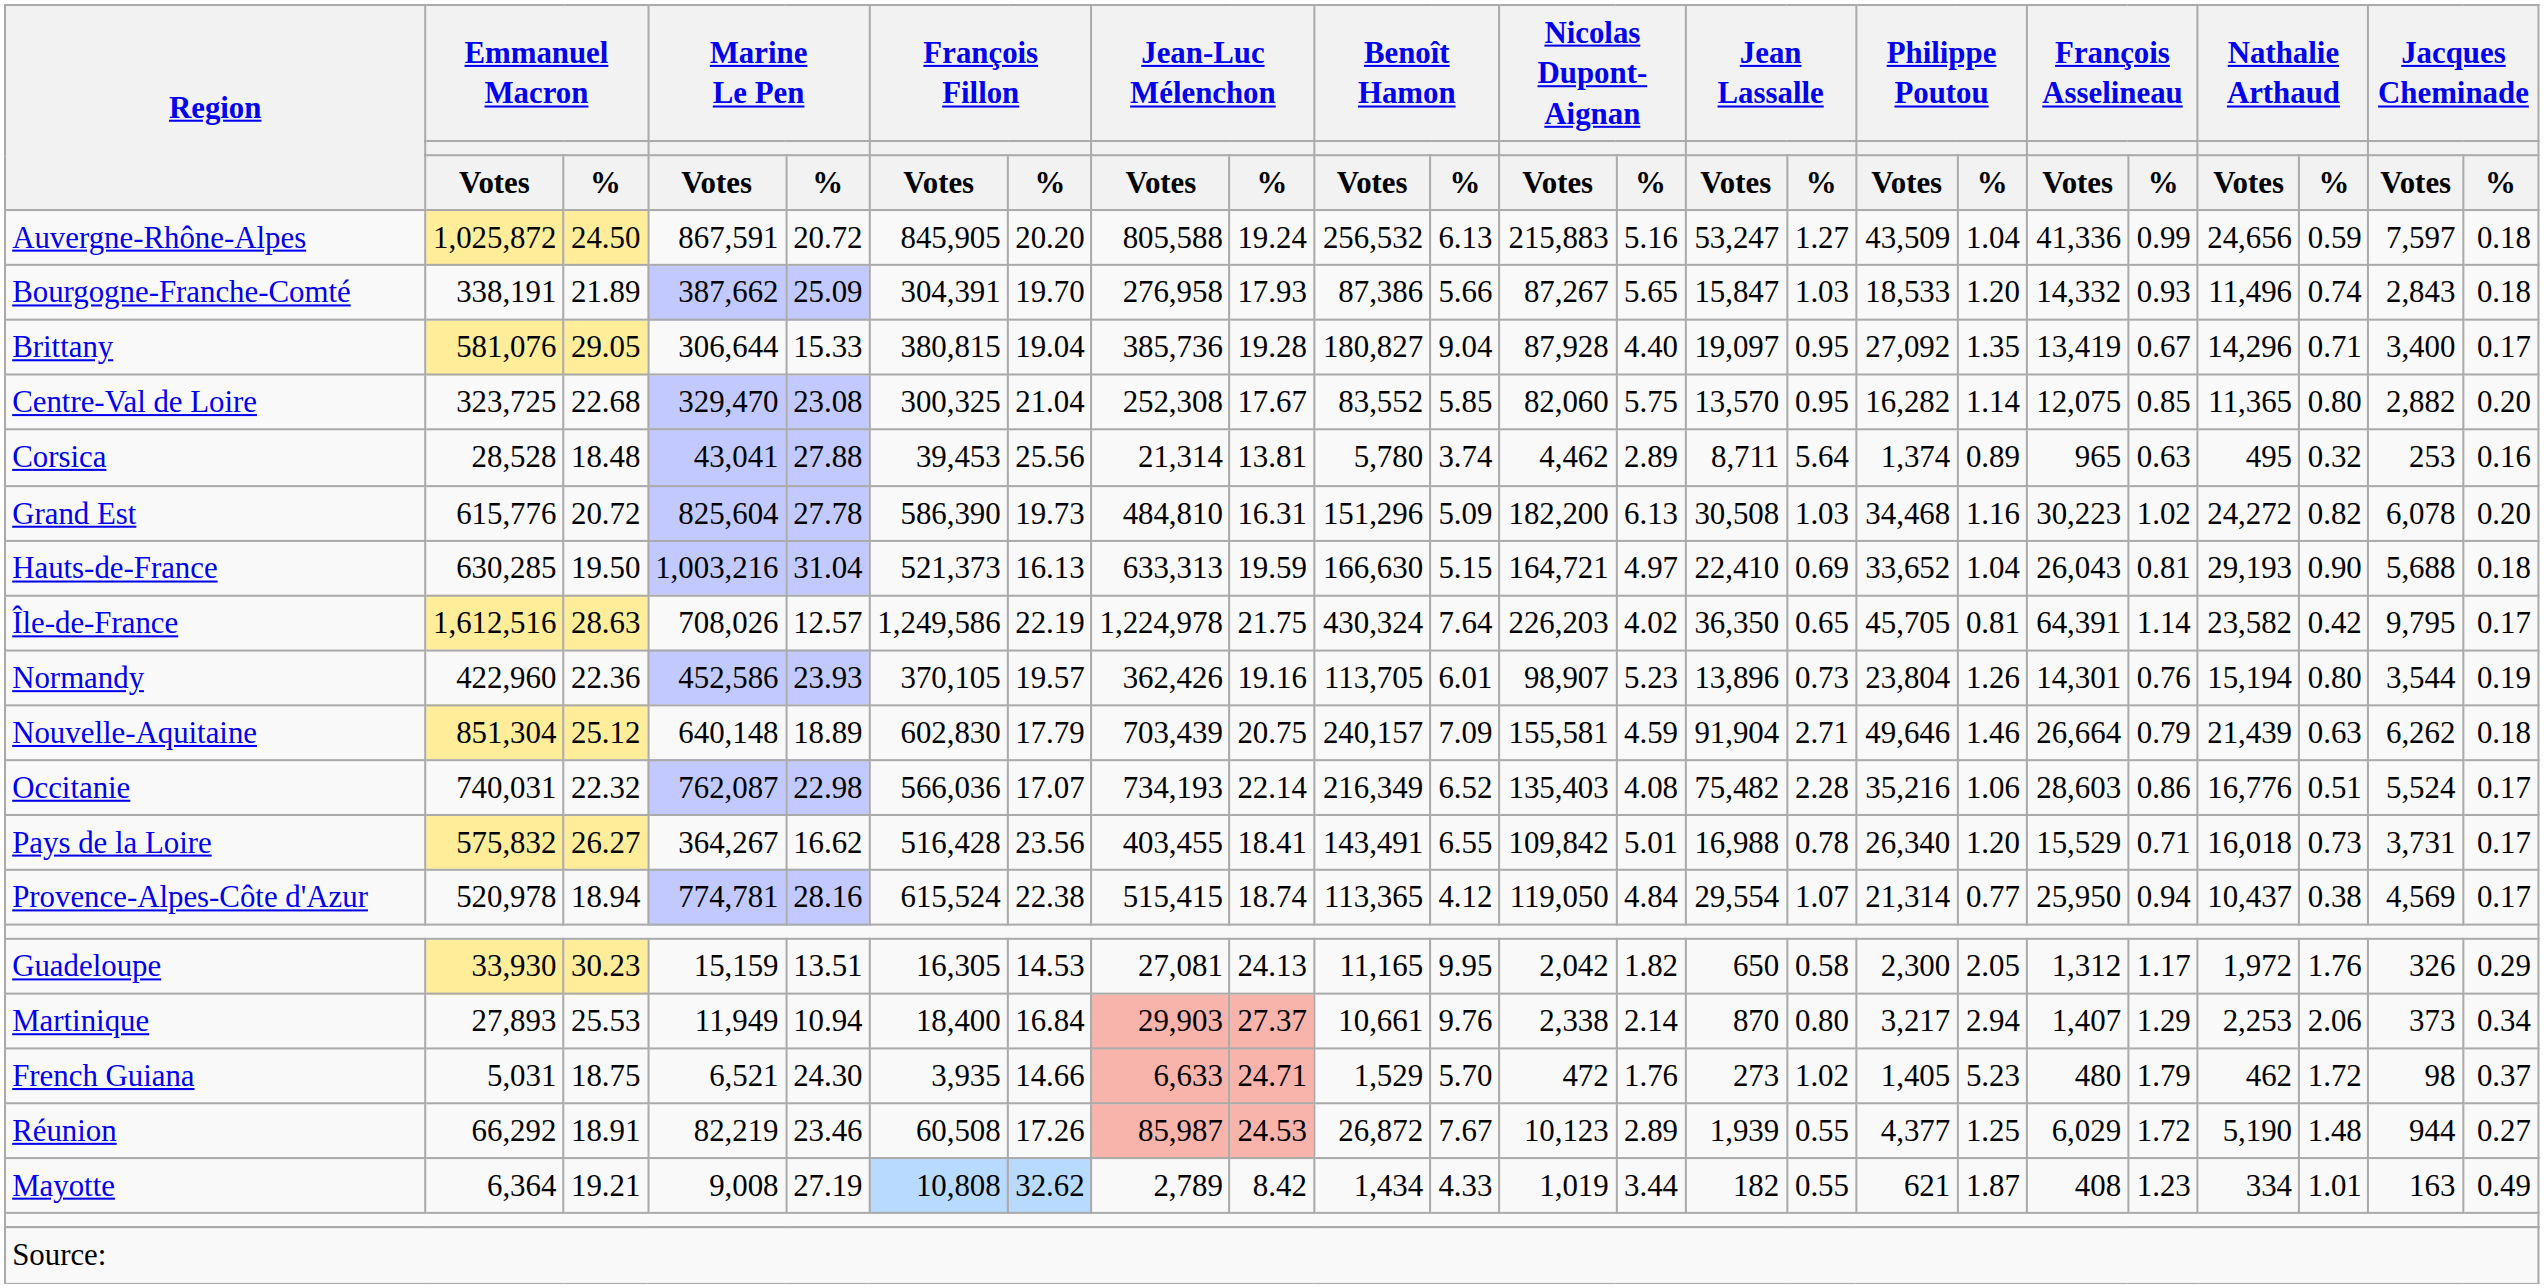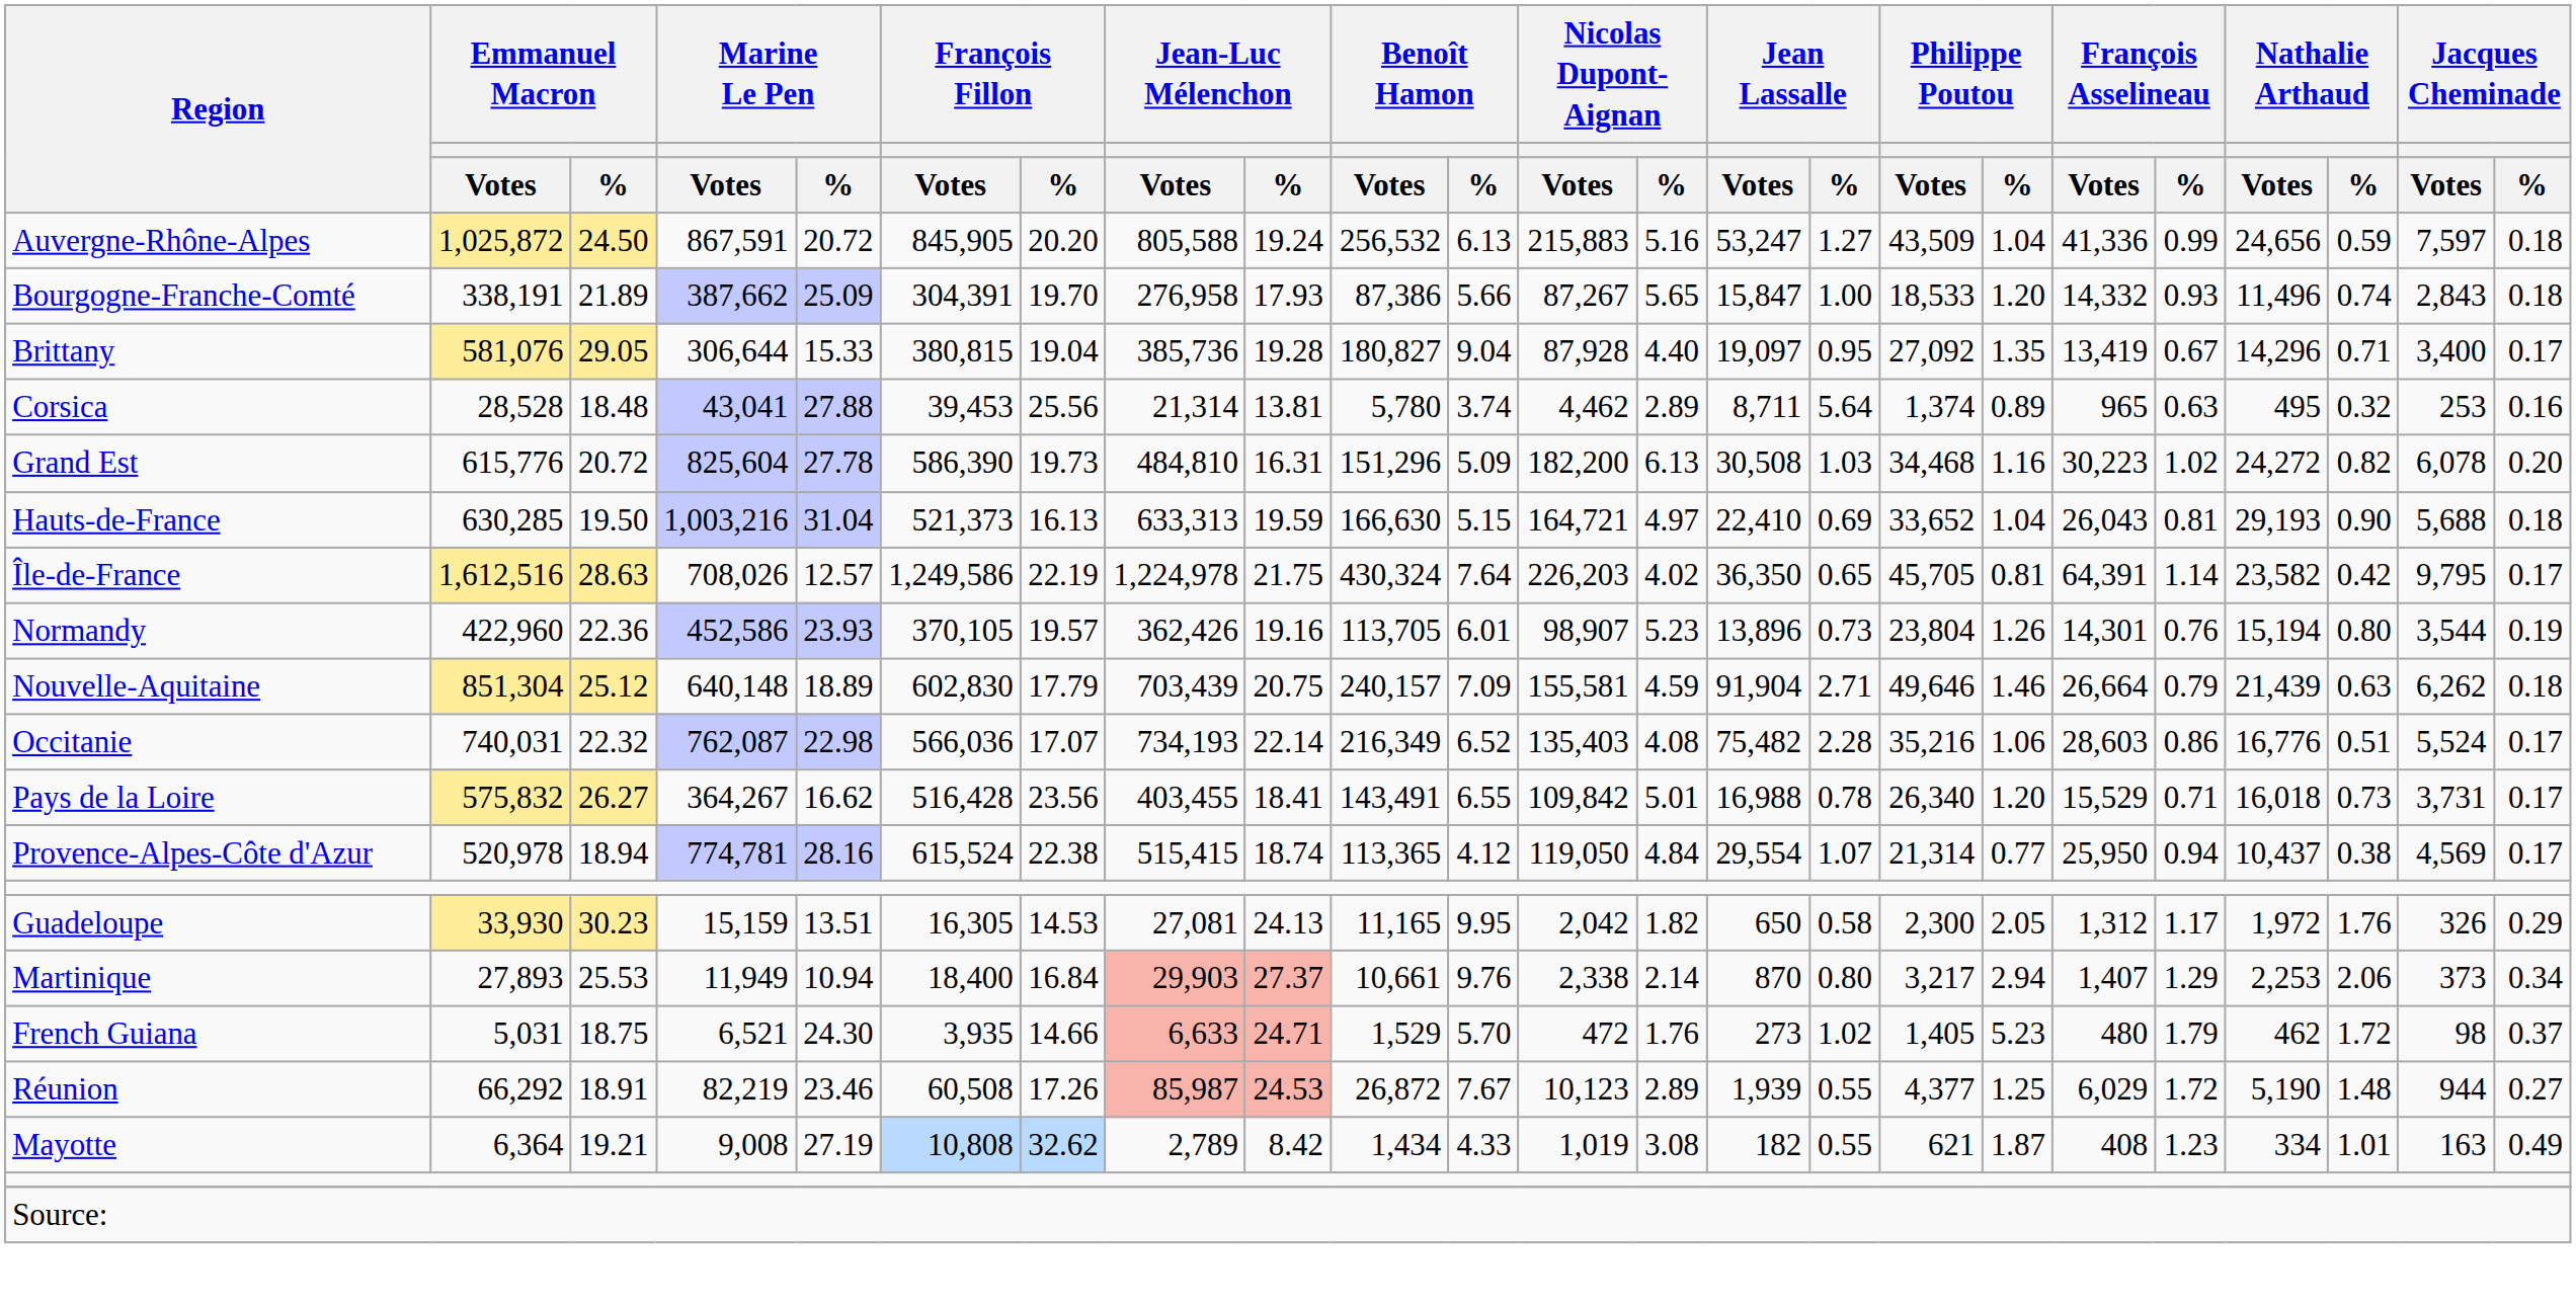Bourgogne-Franche-Comté | Jean Lassalle / %: 1.03 -> 1.00
- row: Centre-Val de Loire | 323,725 | 22.68 | 329,470 | 23.08 | 300,325 | 21.04 | 252,308 | 17.67 | 83,552 | 5.85 | 82,060 | 5.75 | 13,570 | 0.95 | 16,282 | 1.14 | 12,075 | 0.85 | 11,365 | 0.80 | 2,882 | 0.20
Mayotte | Nicolas Dupont-Aignan / %: 3.44 -> 3.08
